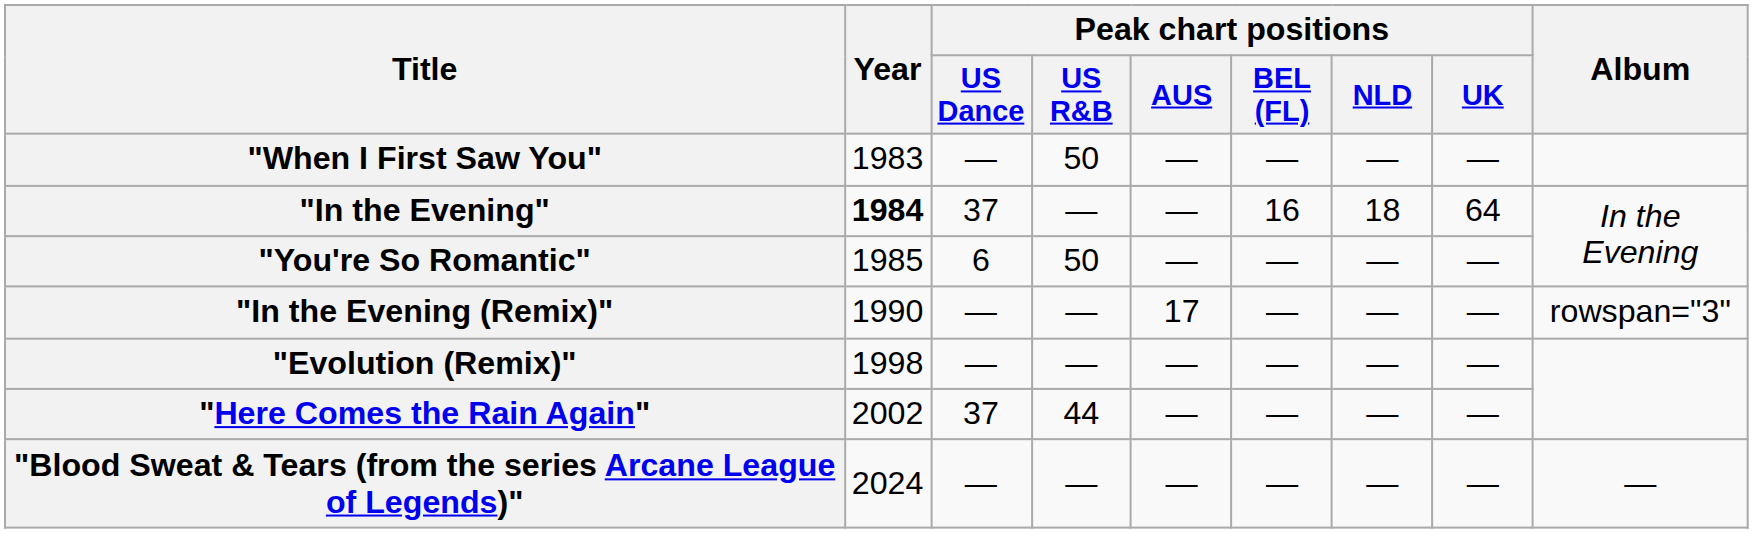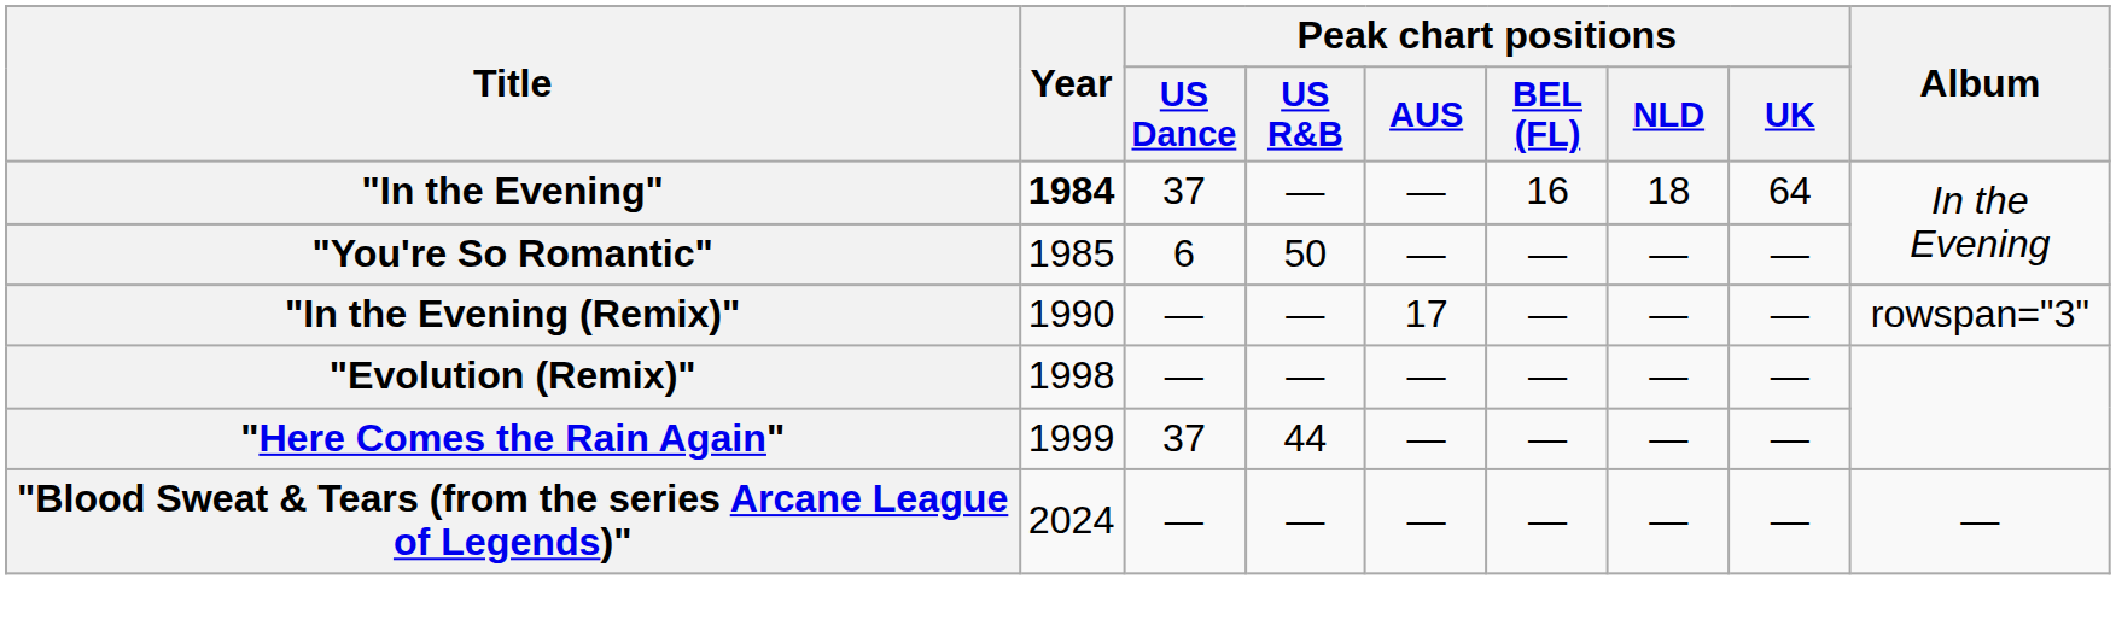- row: "When I First Saw You" | 1983 | — | 50 | — | — | — | —
"Here Comes the Rain Again" | Year: 2002 -> 1999
